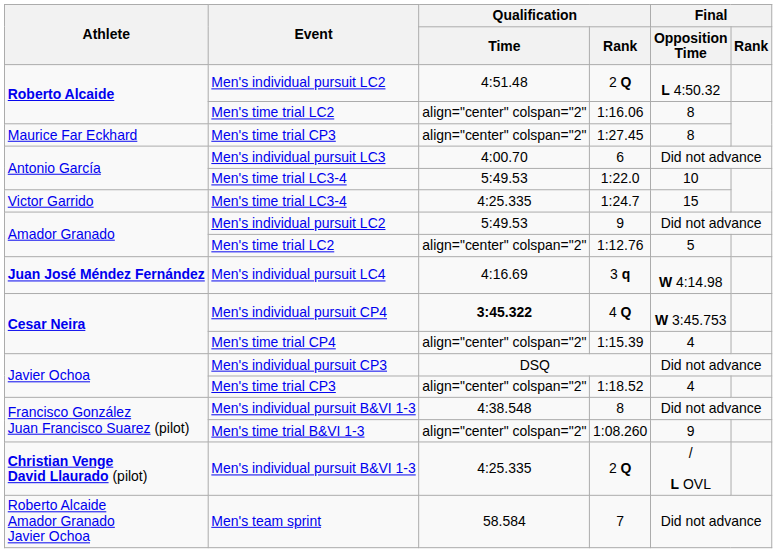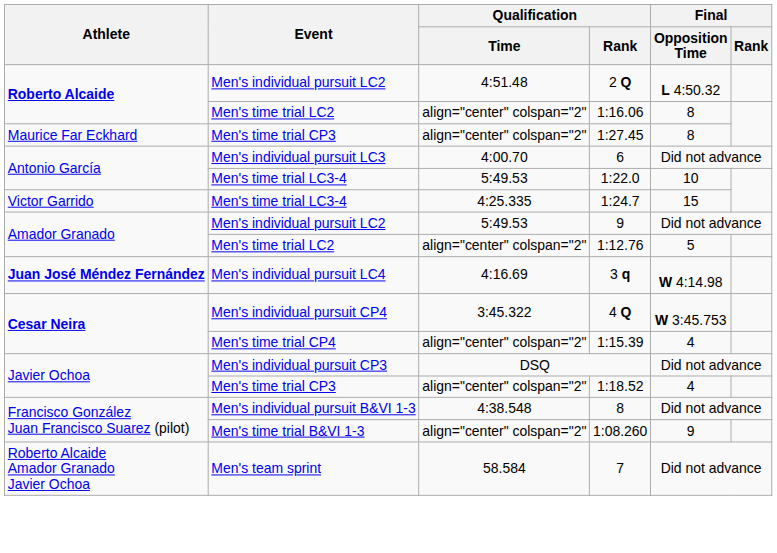4 Q | Qualification / Time: bold -> normal
- row: Christian Venge David Llaurado (pilot) | Men's individual pursuit B&VI 1-3 | 4:25.335 | 2 Q | / L OVL
